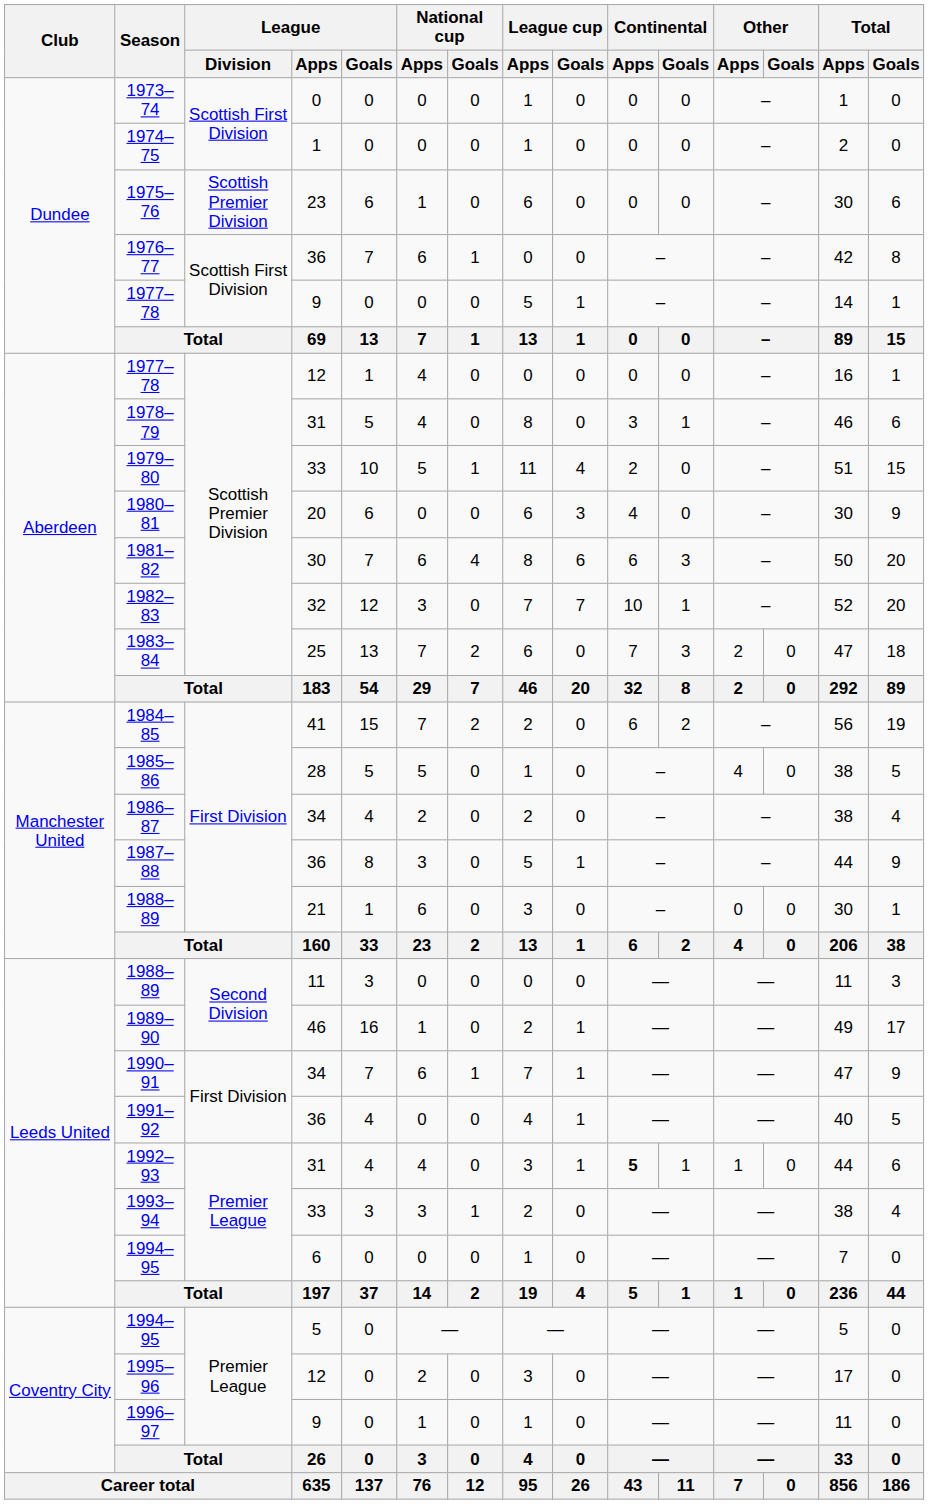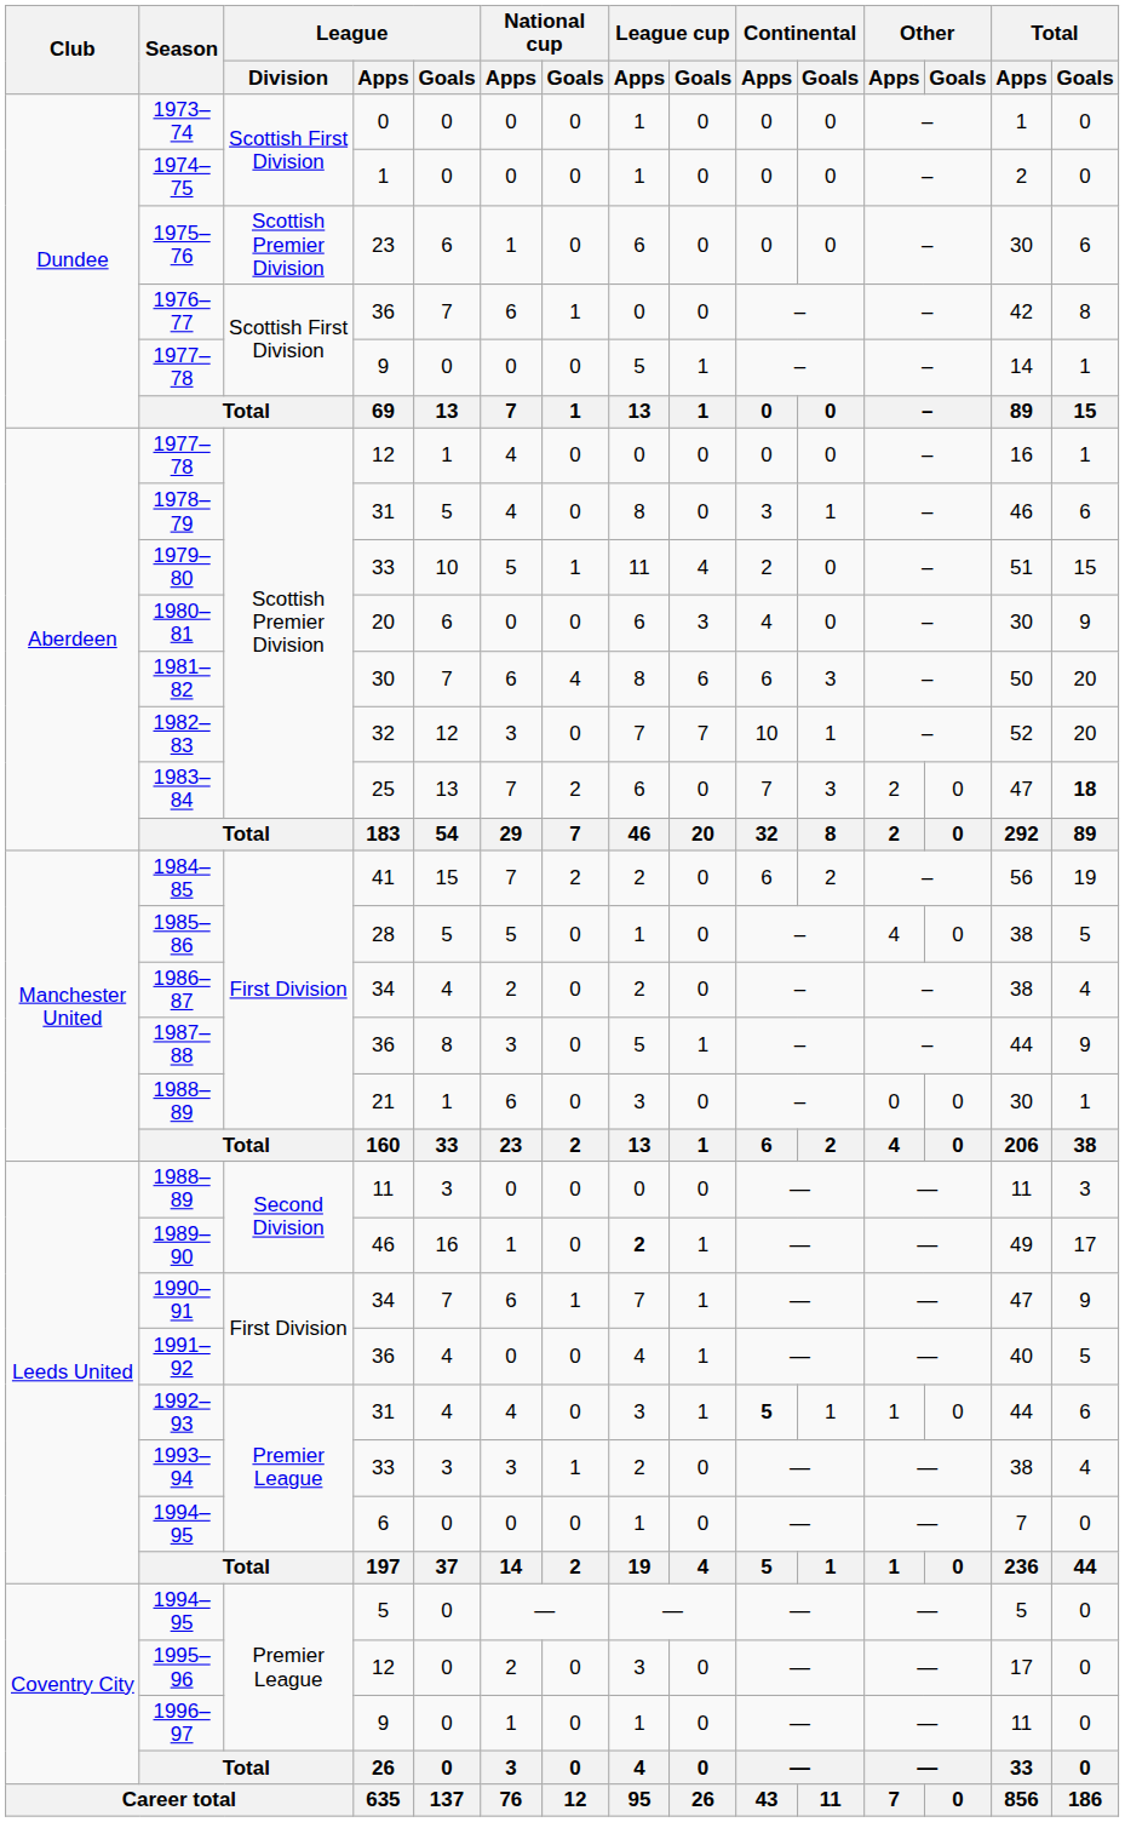1983–84 | Total / Goals: normal -> bold
1989–90 | League cup / Apps: normal -> bold
